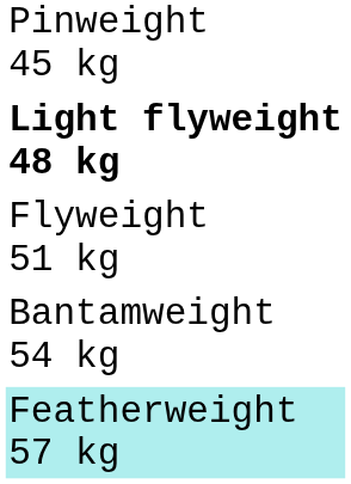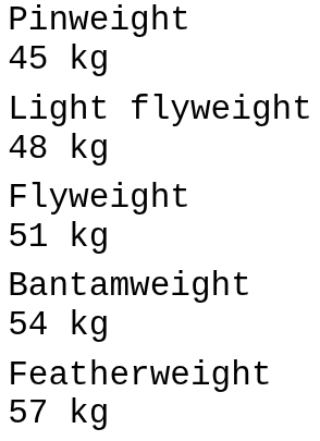Light flyweight 48 kg | column 1: bold -> normal
Featherweight 57 kg | column 1: paleturquoise background -> no background
